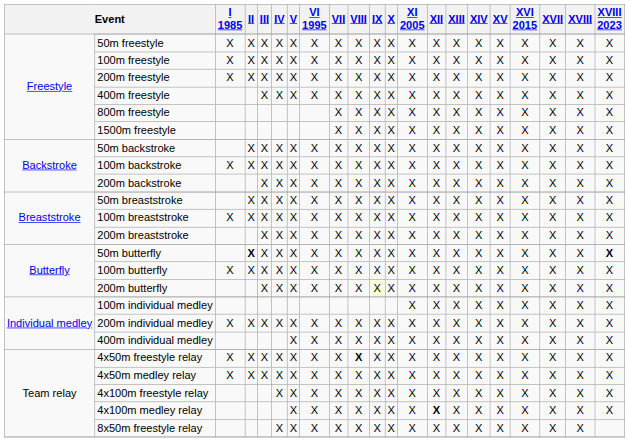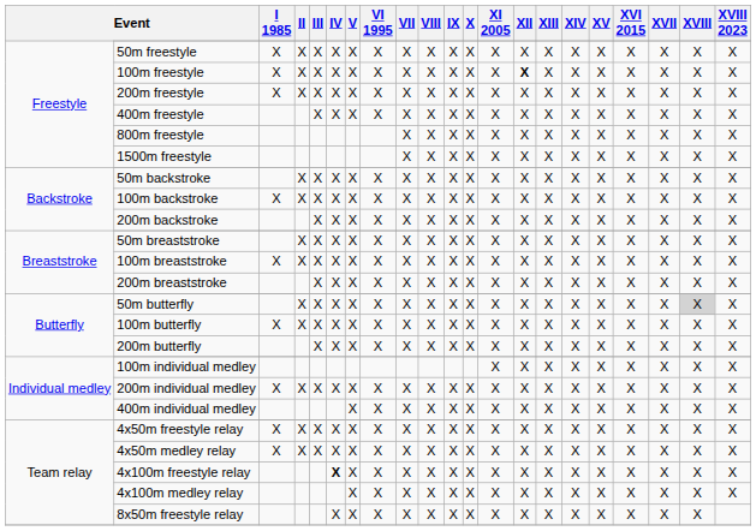100m freestyle | XII: normal -> bold
50m butterfly | II: bold -> normal
50m butterfly | XVIII: no background -> lightgrey background
50m butterfly | XVIII 2023: bold -> normal
200m butterfly | IX: lightyellow background -> no background
4x50m freestyle relay | VIII: bold -> normal
4x100m freestyle relay | IV: normal -> bold
4x100m medley relay | XII: bold -> normal
